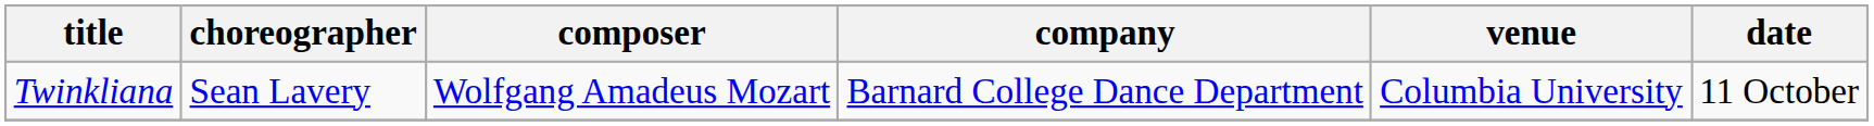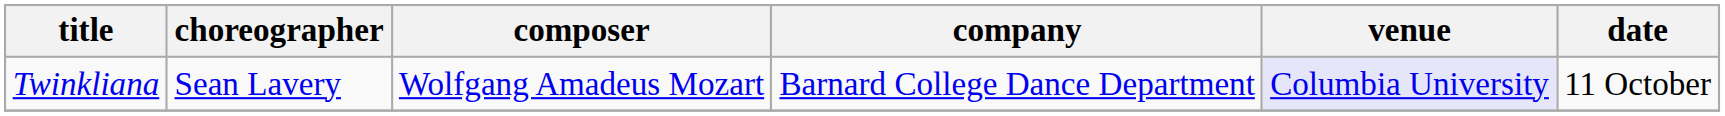Twinkliana | venue: no background -> lavender background
